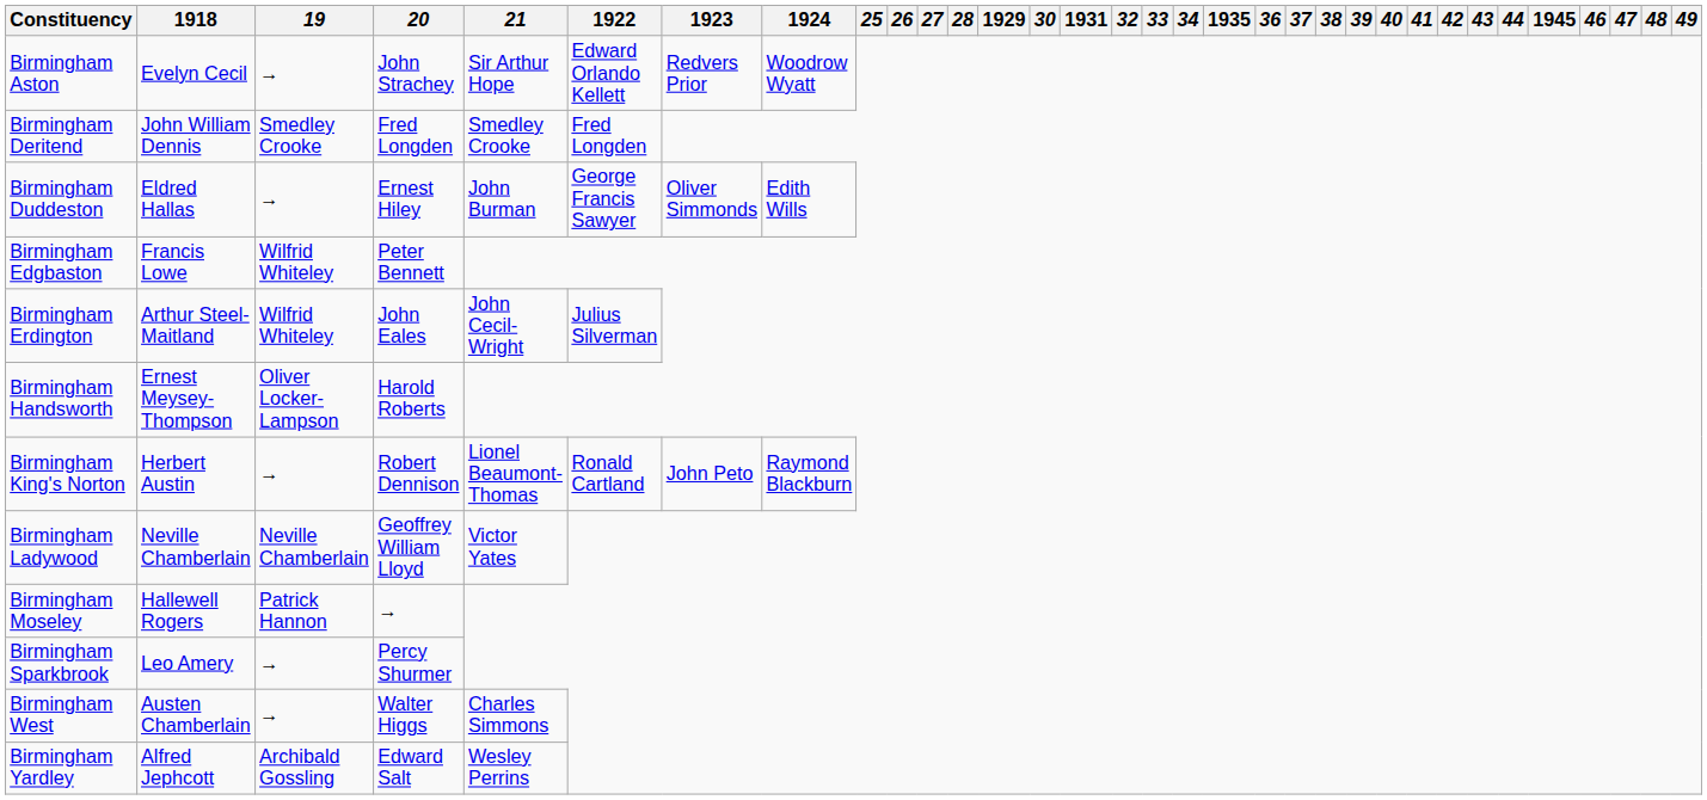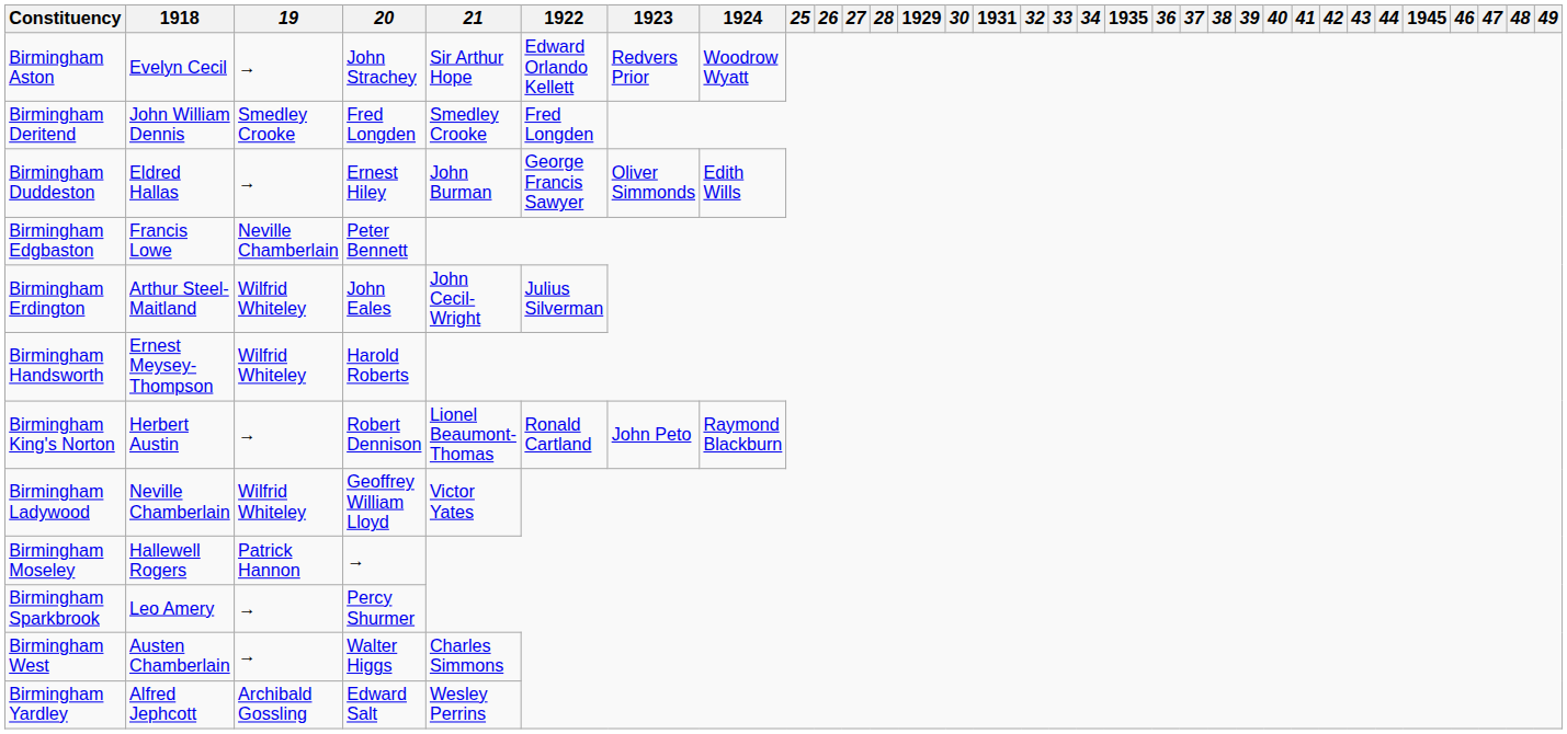Birmingham Edgbaston | 19: Wilfrid Whiteley -> Neville Chamberlain
Birmingham Handsworth | 19: Oliver Locker-Lampson -> Wilfrid Whiteley
Birmingham Ladywood | 19: Neville Chamberlain -> Wilfrid Whiteley
